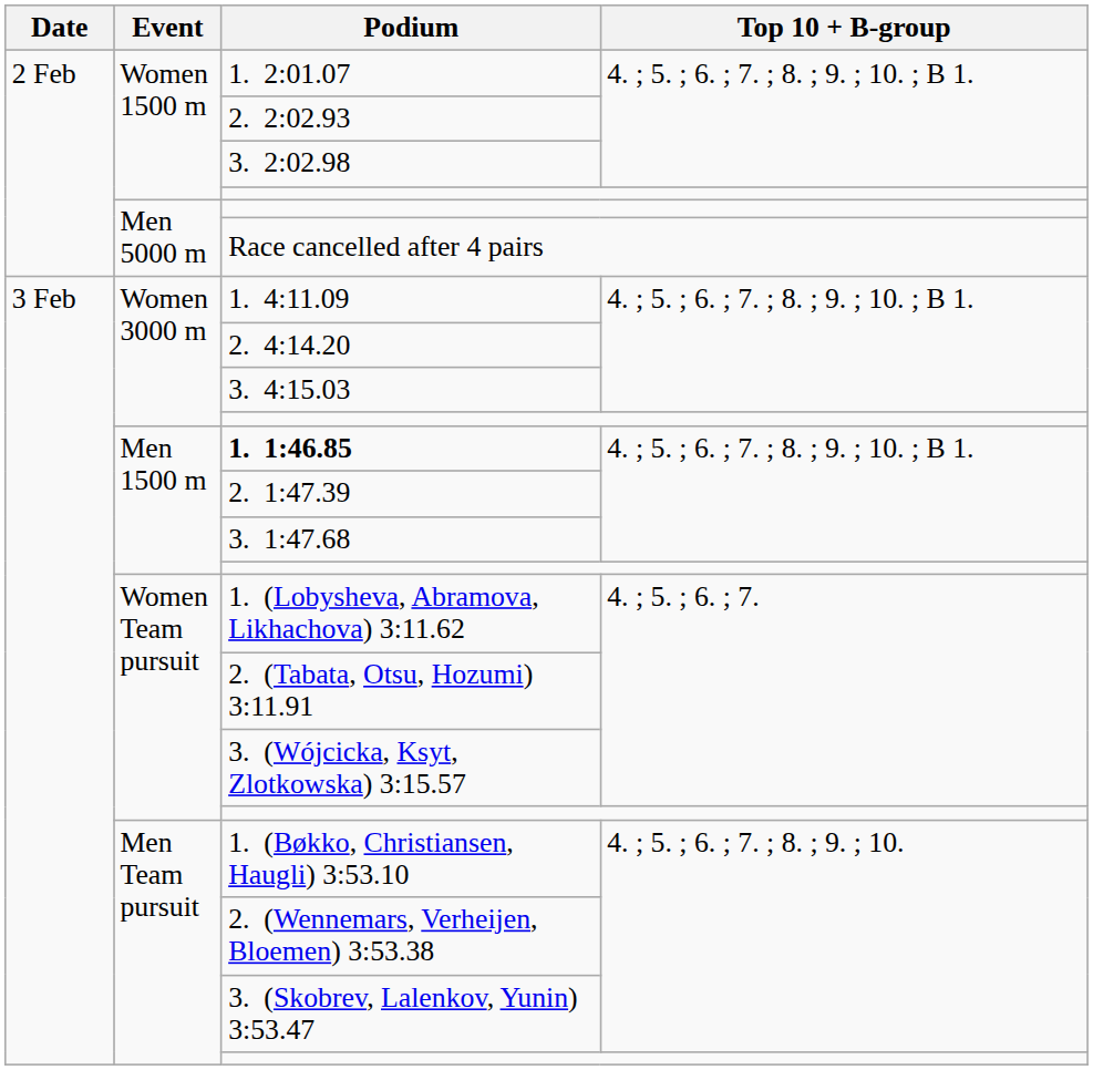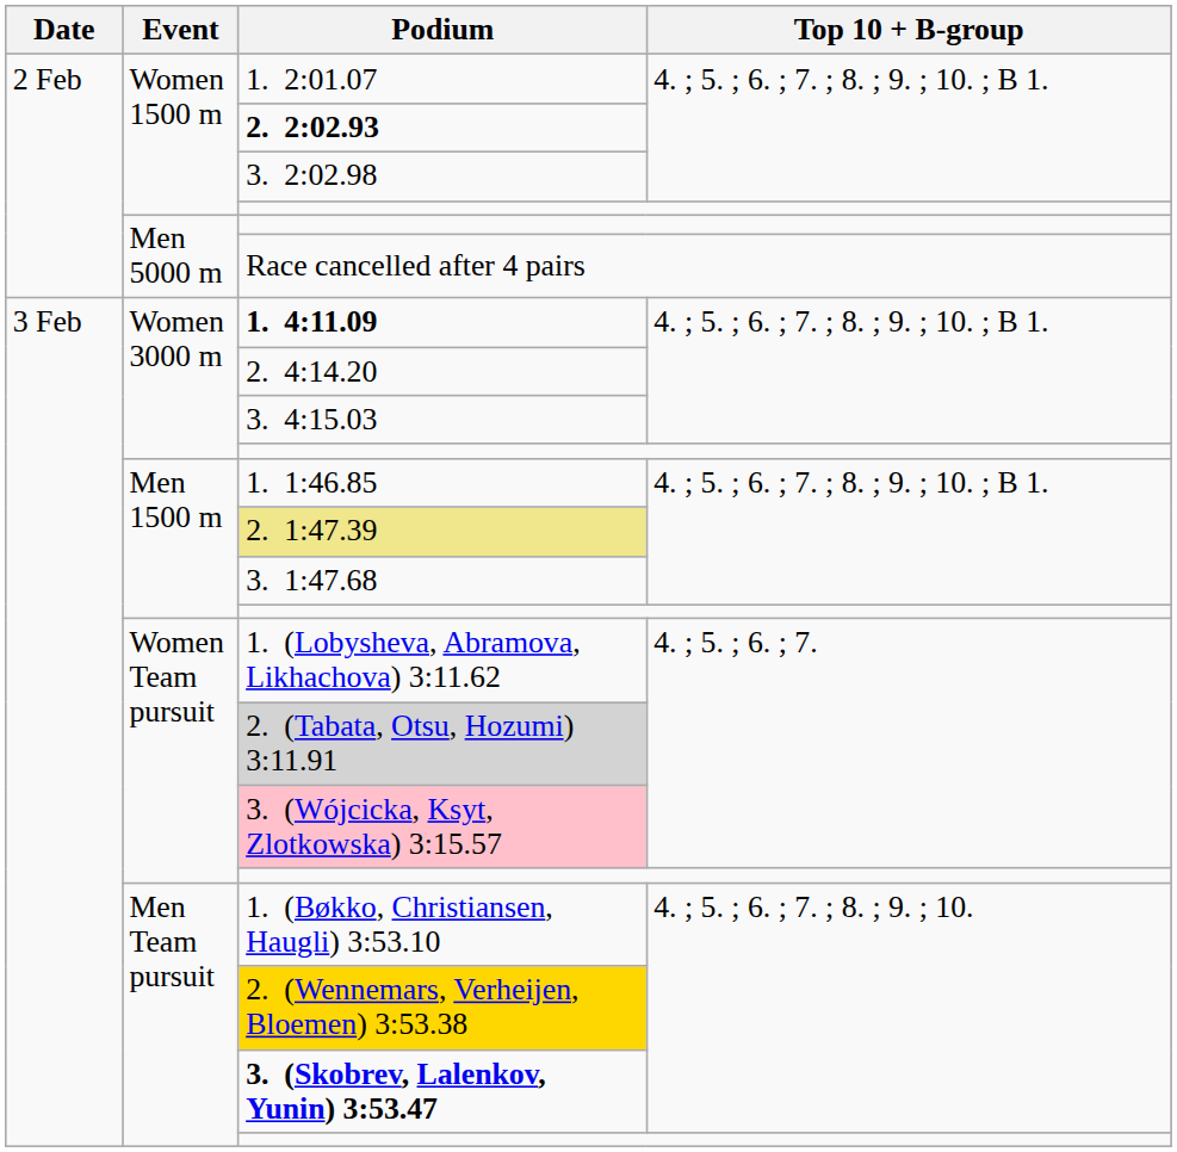2. 2:02.93 | Podium: normal -> bold
1. 4:11.09 | Podium: normal -> bold
1. 1:46.85 | Podium: bold -> normal
2. 1:47.39 | Podium: no background -> khaki background
2. (Tabata, Otsu, Hozumi) 3:11.91 | Podium: no background -> lightgrey background
3. (Wójcicka, Ksyt, Zlotkowska) 3:15.57 | Podium: no background -> pink background
2. (Wennemars, Verheijen, Bloemen) 3:53.38 | Podium: no background -> gold background
3. (Skobrev, Lalenkov, Yunin) 3:53.47 | Podium: normal -> bold
